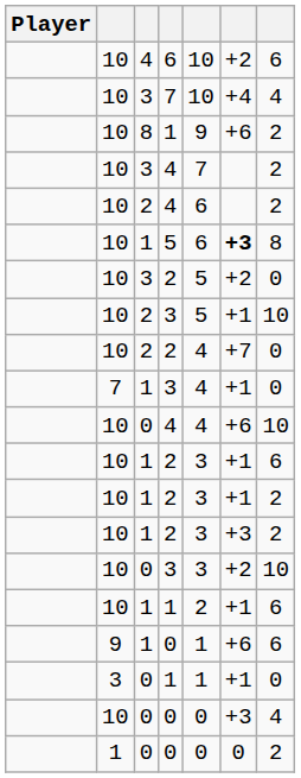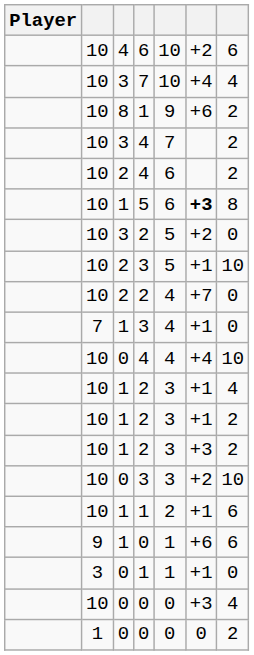row 12 | column 6: +6 -> +4
row 13 | column 7: 6 -> 4
